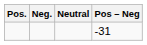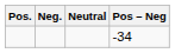row 2 | Pos – Neg: -31 -> -34
